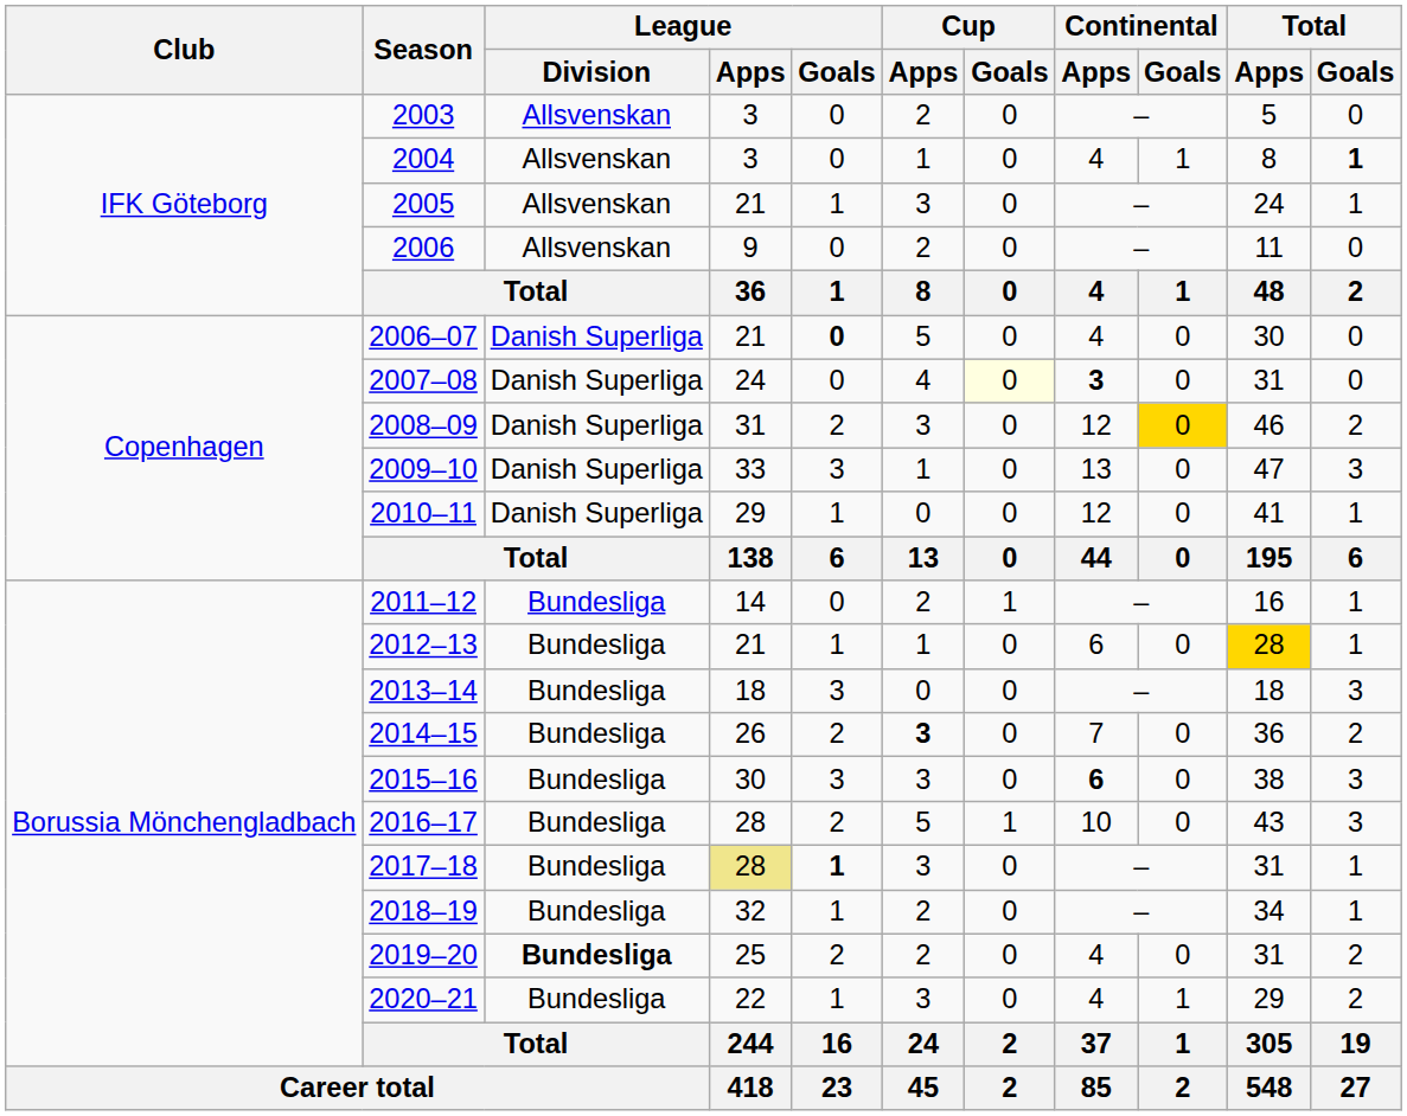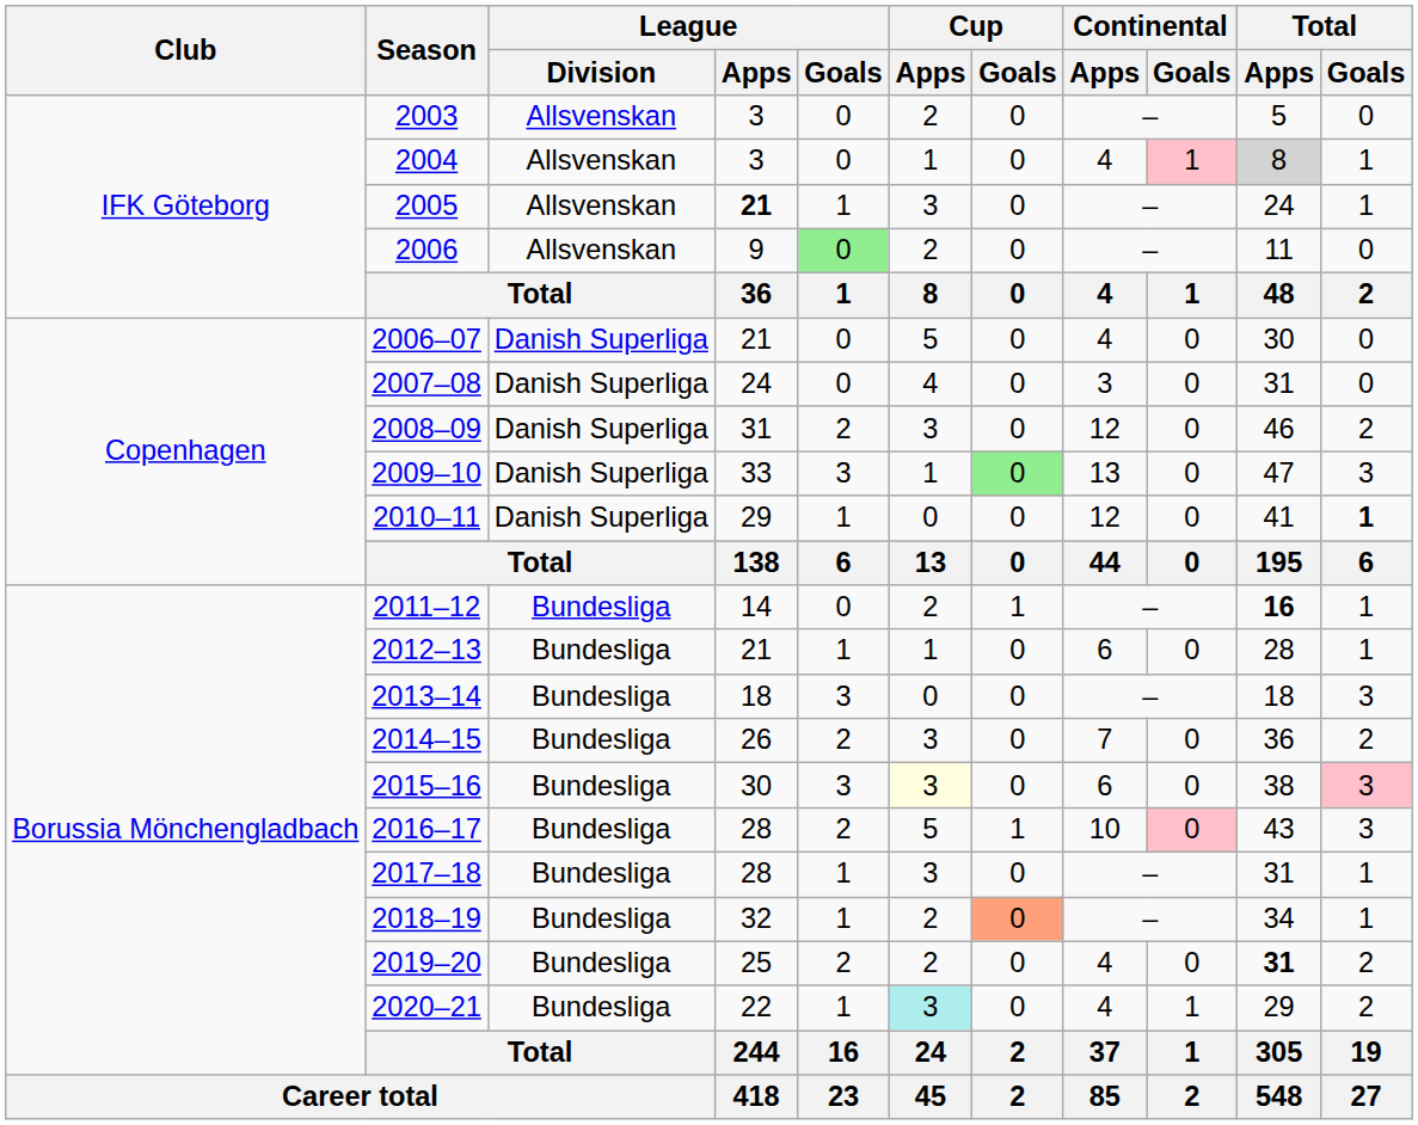2004 | Continental / Goals: no background -> pink background
2004 | Total / Apps: no background -> lightgrey background
2004 | Total / Goals: bold -> normal
2005 | League / Apps: normal -> bold
2006 | League / Goals: no background -> lightgreen background
2006–07 | League / Goals: bold -> normal
2007–08 | Cup / Goals: lightyellow background -> no background
2007–08 | Continental / Apps: bold -> normal
2008–09 | Continental / Goals: gold background -> no background
2009–10 | Cup / Goals: no background -> lightgreen background
2010–11 | Total / Goals: normal -> bold
2011–12 | Total / Apps: normal -> bold
2012–13 | Total / Apps: gold background -> no background
2014–15 | Cup / Apps: bold -> normal
2015–16 | Cup / Apps: no background -> lightyellow background
2015–16 | Continental / Apps: bold -> normal
2015–16 | Total / Goals: no background -> pink background
2016–17 | Continental / Goals: no background -> pink background
2017–18 | League / Apps: khaki background -> no background
2017–18 | League / Goals: bold -> normal
2018–19 | Cup / Goals: no background -> lightsalmon background
2019–20 | League / Division: bold -> normal
2019–20 | Total / Apps: normal -> bold
2020–21 | Cup / Apps: no background -> paleturquoise background
